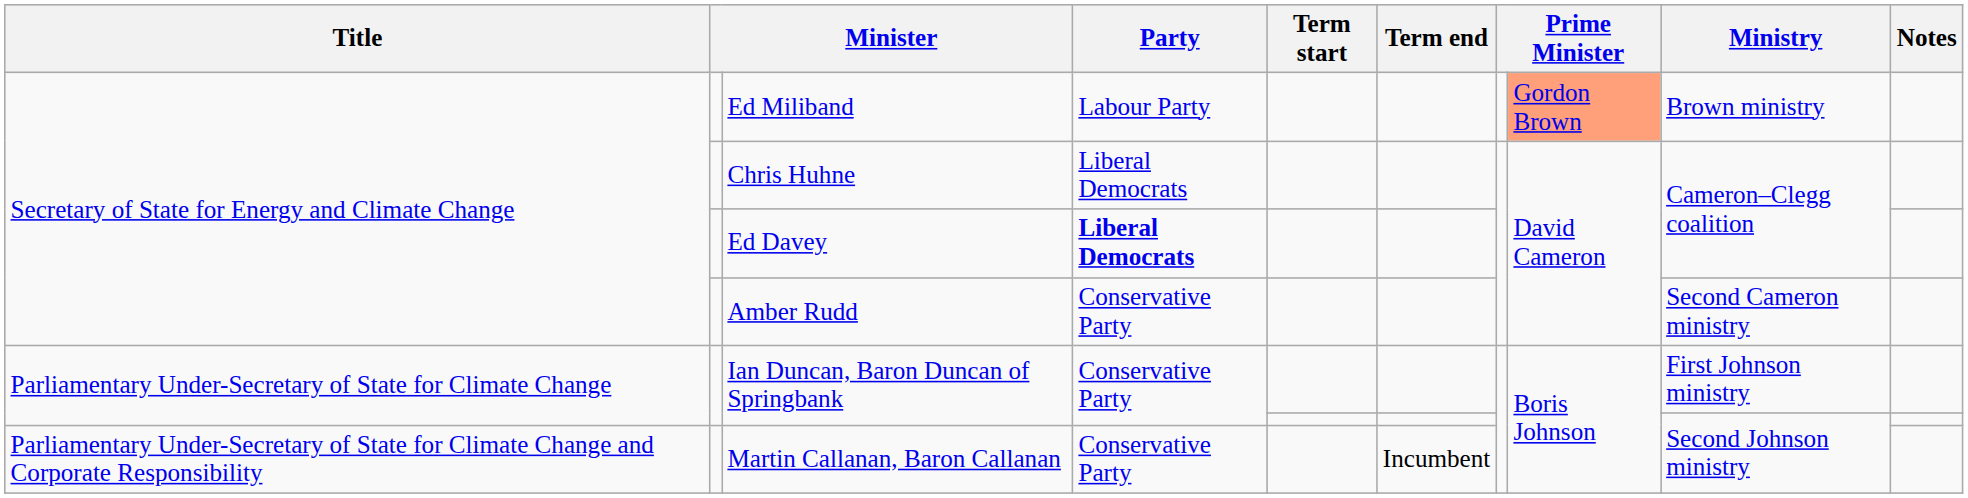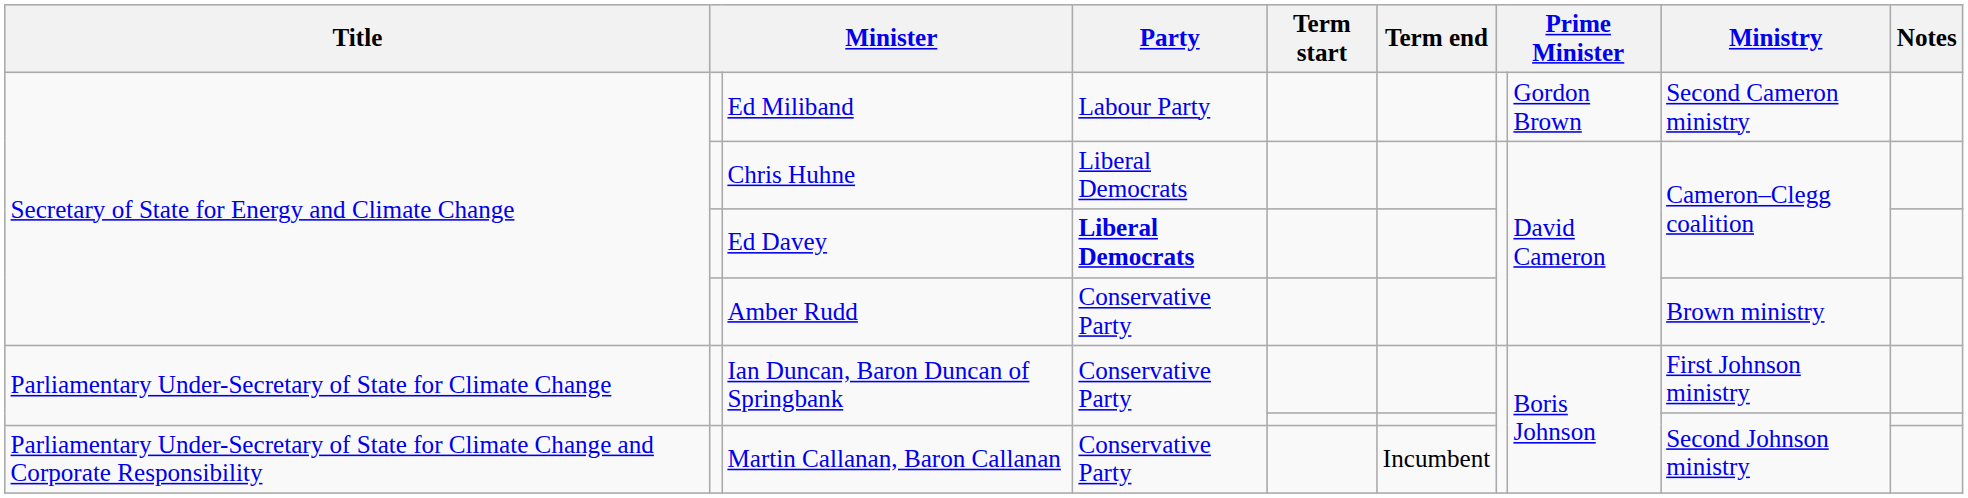Ed Miliband | column 8: lightsalmon background -> no background
Ed Miliband | Ministry: Brown ministry -> Second Cameron ministry
Amber Rudd | Ministry: Second Cameron ministry -> Brown ministry
